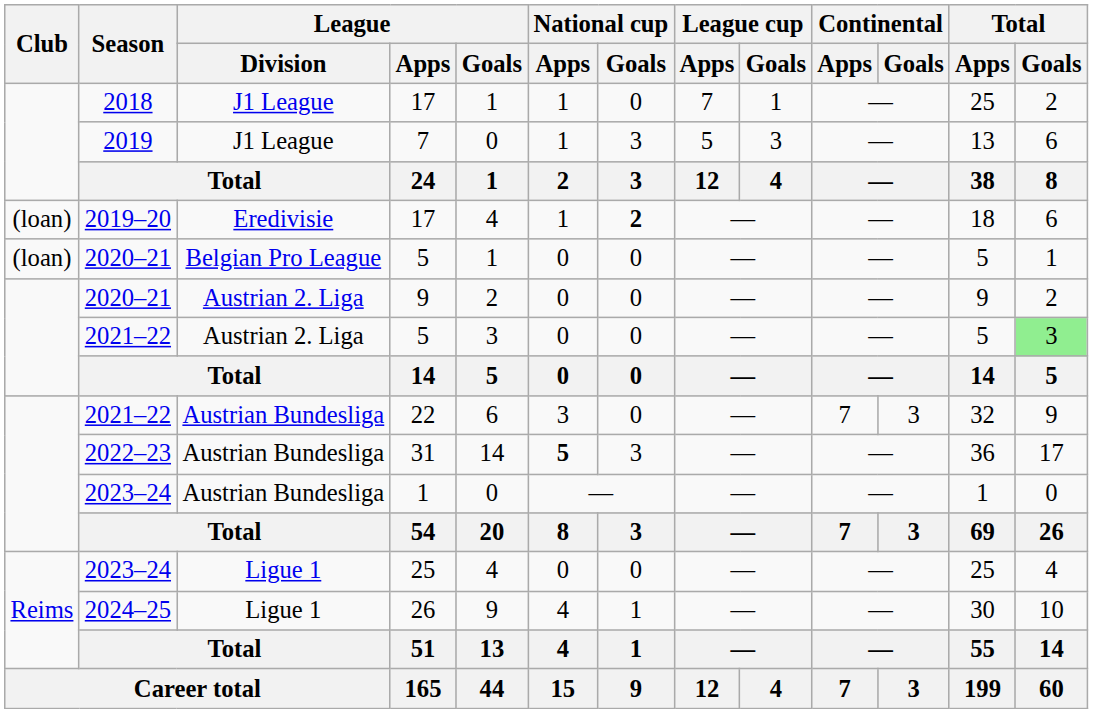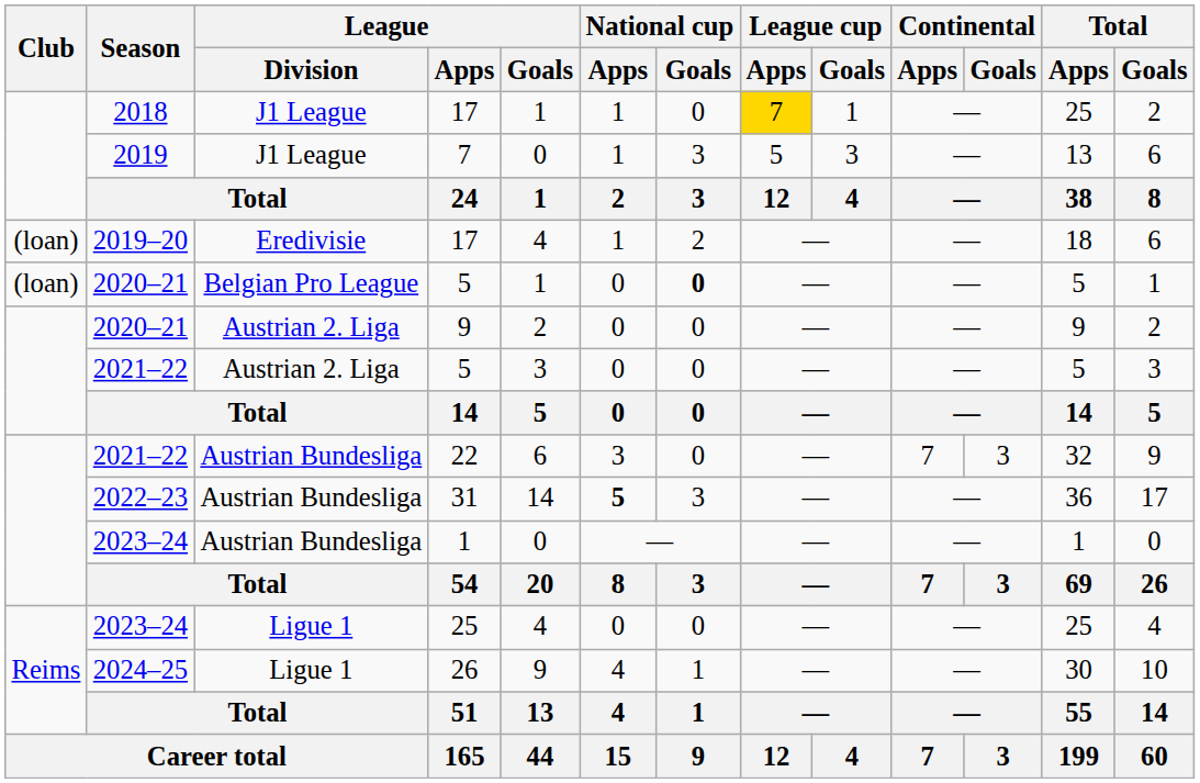2018 / 17 | League cup / Apps: no background -> gold background
2019–20 / 17 | National cup / Goals: bold -> normal
2020–21 / 5 | National cup / Goals: normal -> bold
2021–22 / 5 | Total / Goals: lightgreen background -> no background
